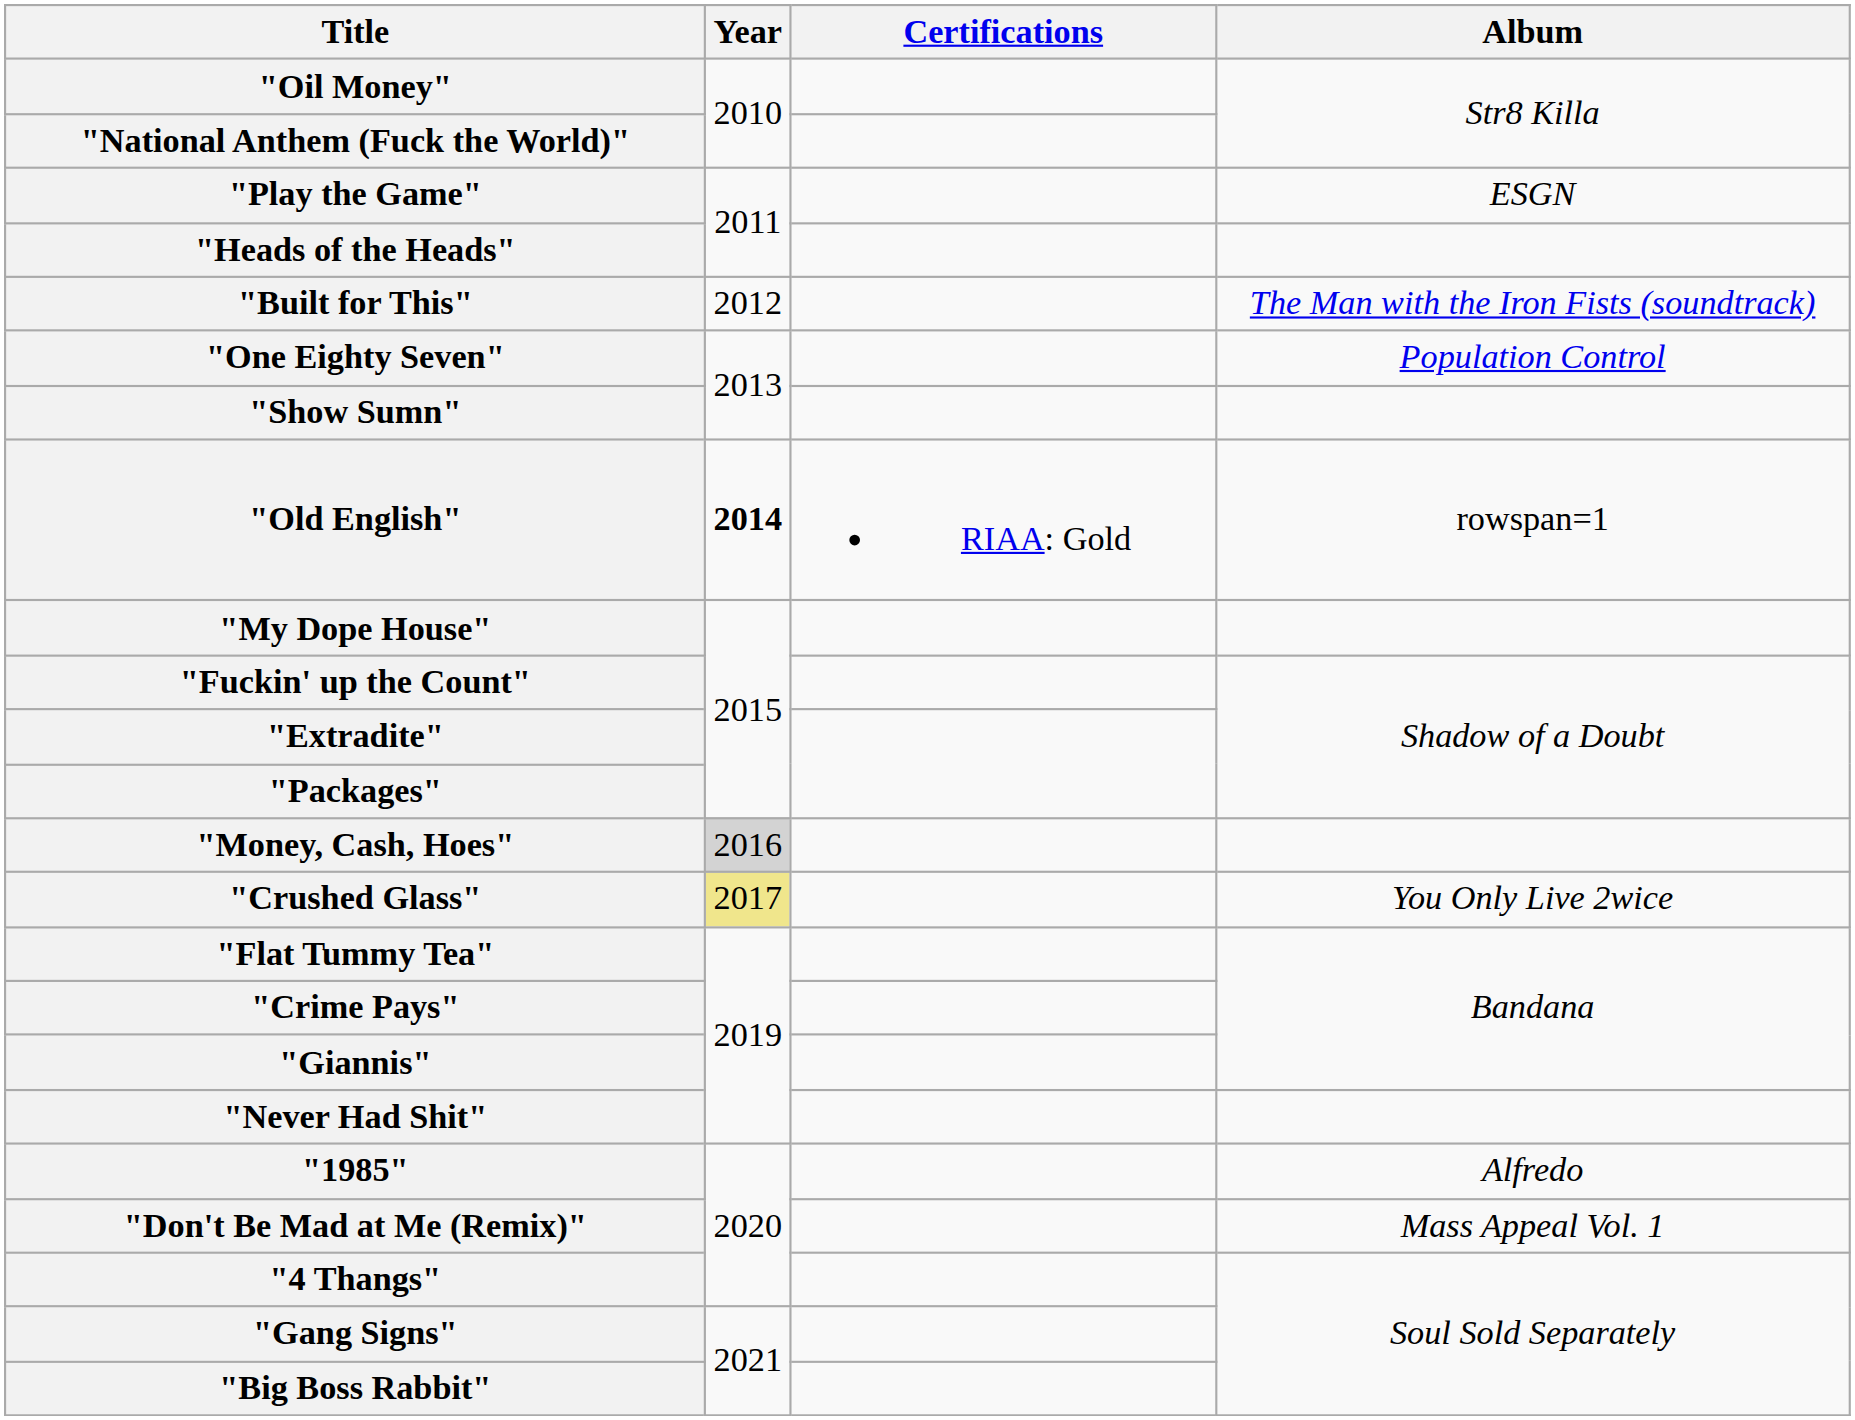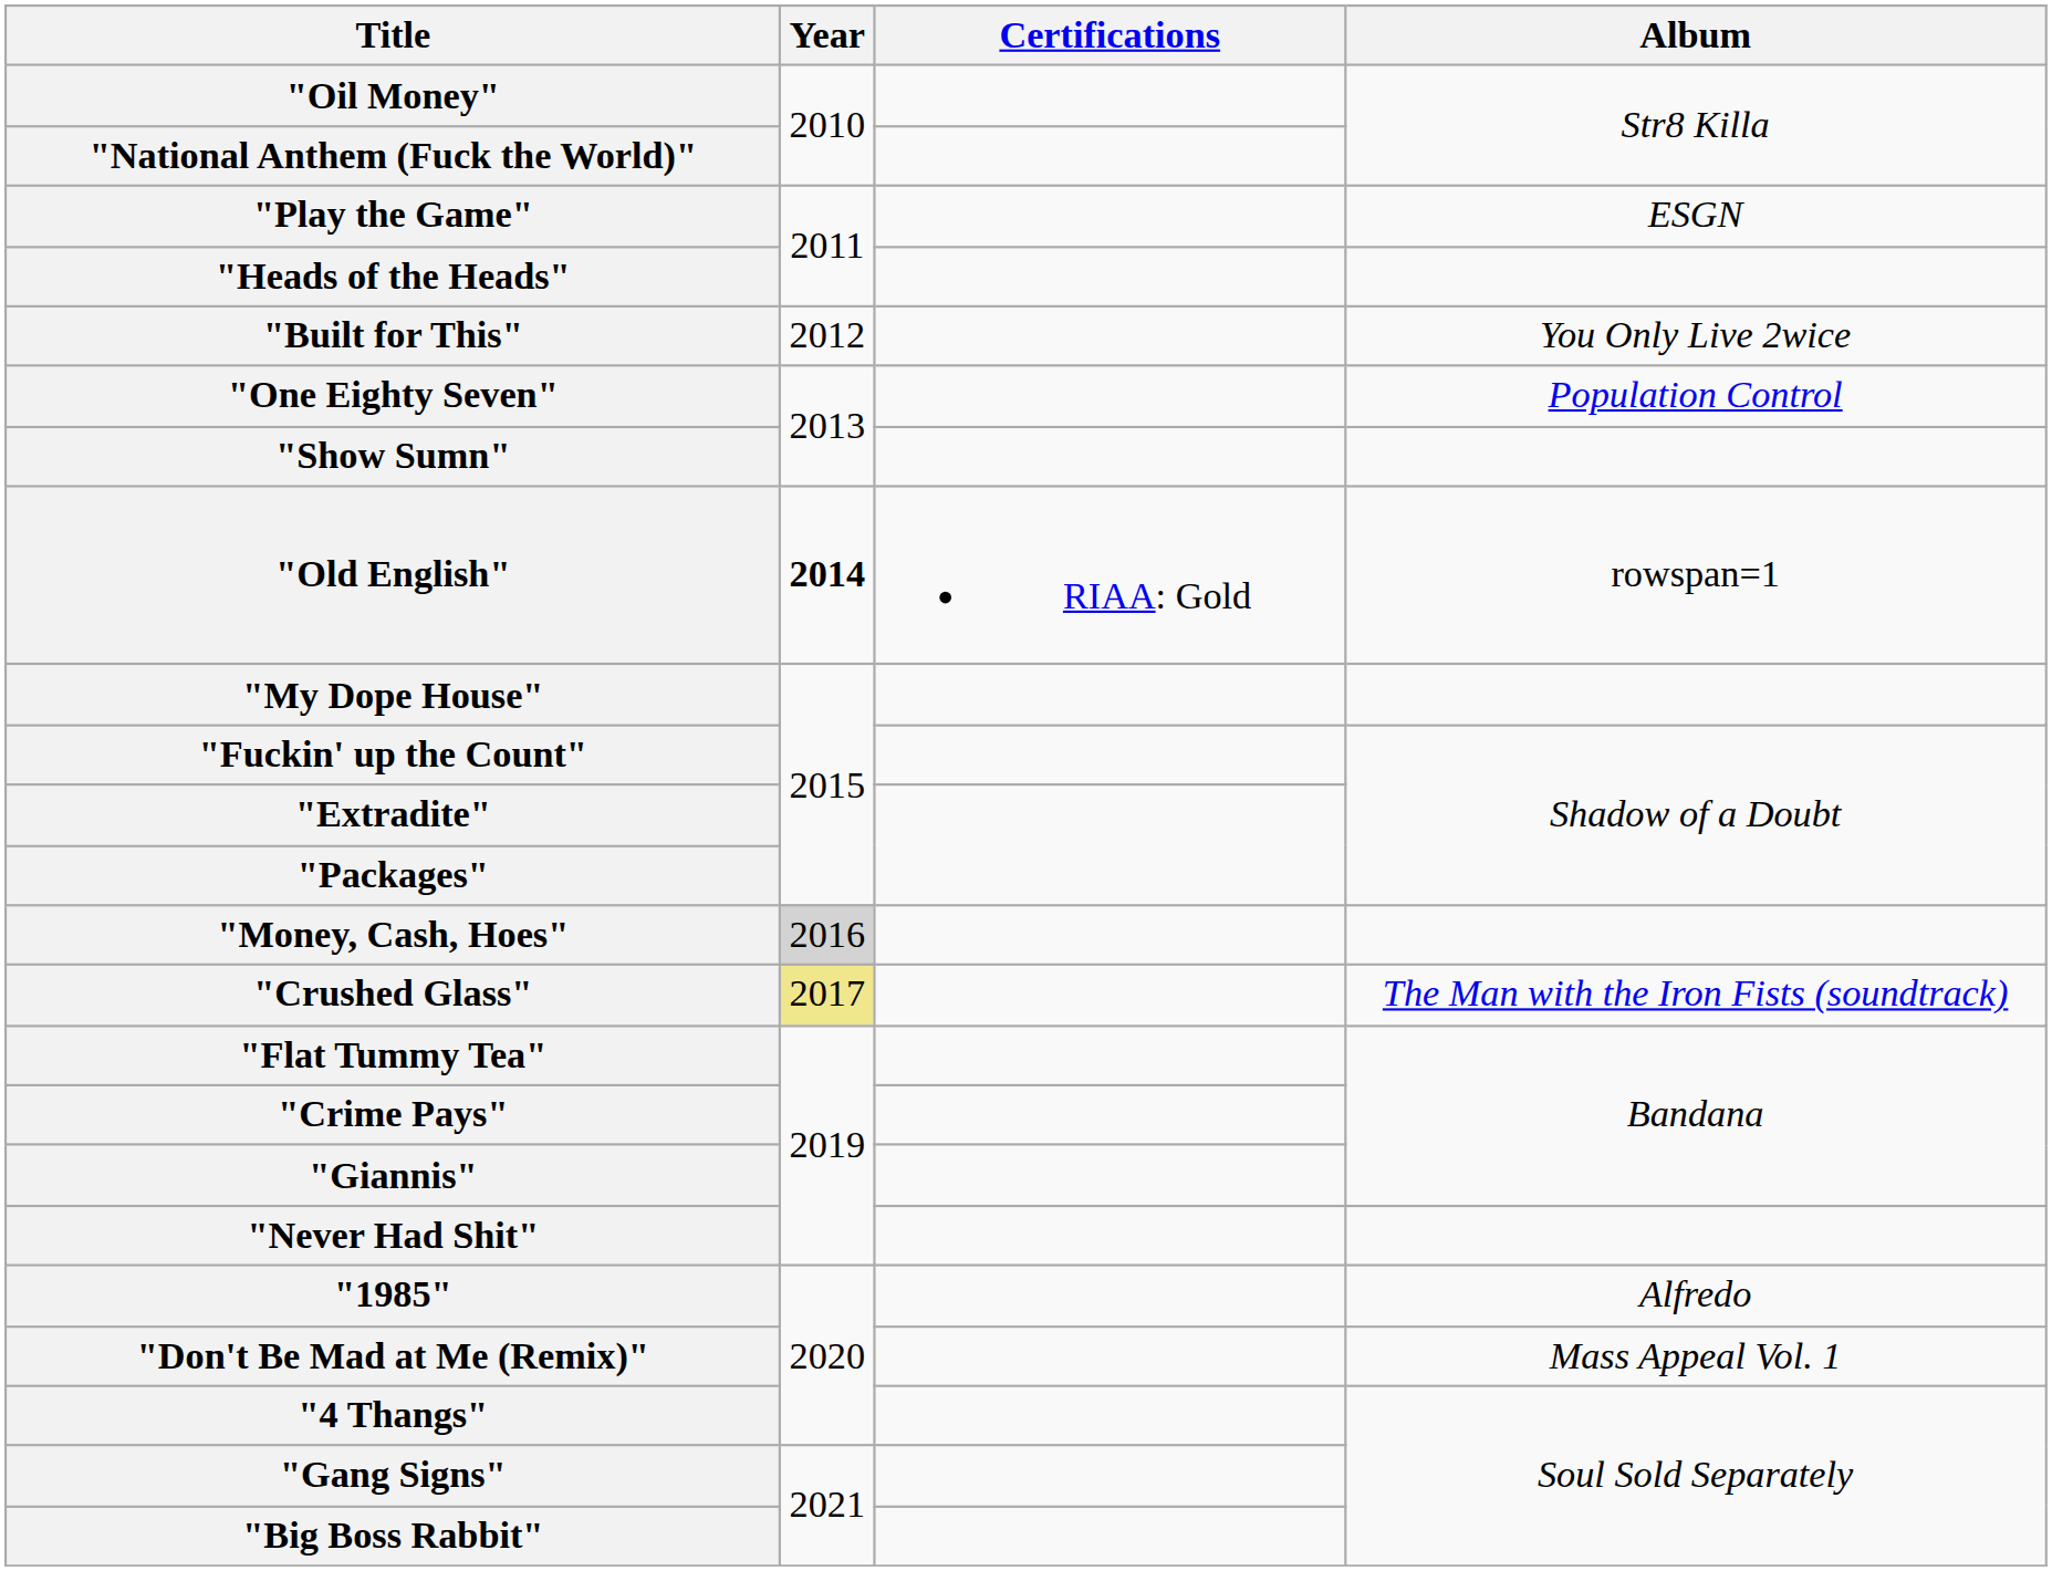"Built for This" | Album: The Man with the Iron Fists (soundtrack) -> You Only Live 2wice
"Crushed Glass" | Album: You Only Live 2wice -> The Man with the Iron Fists (soundtrack)
